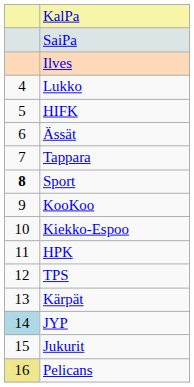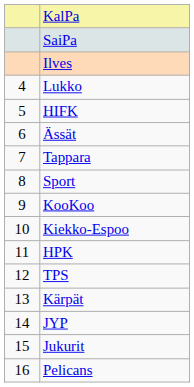Sport | column 1: bold -> normal
JYP | column 1: lightblue background -> no background
Pelicans | column 1: khaki background -> no background
